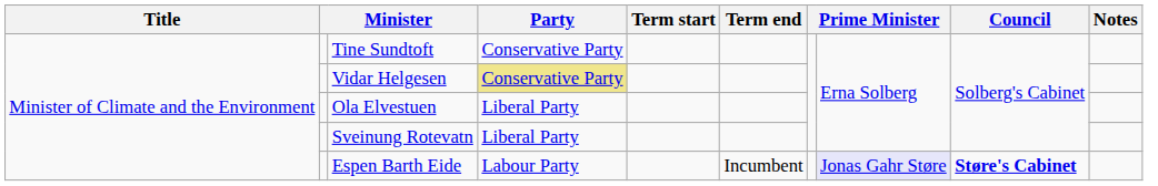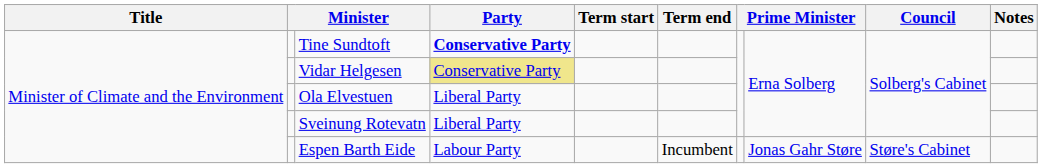Tine Sundtoft | Party: normal -> bold
Espen Barth Eide | column 8: lavender background -> no background
Espen Barth Eide | Council: bold -> normal
